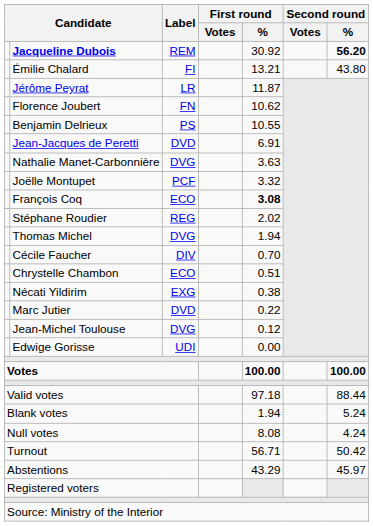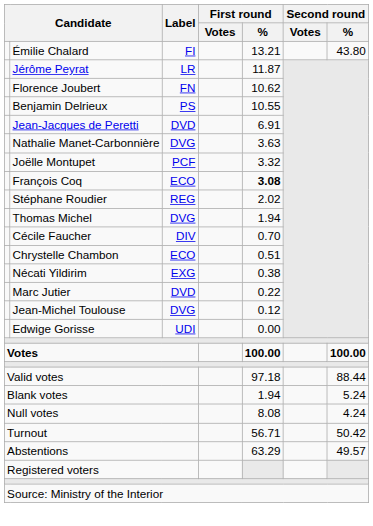- row: Jacqueline Dubois | REM | 30.92 | 56.20
Abstentions | First round / %: 43.29 -> 63.29
Abstentions | Second round / %: 45.97 -> 49.57
